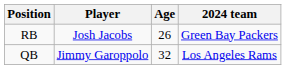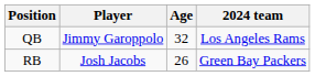rows swapped: RB <-> QB
